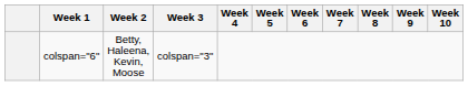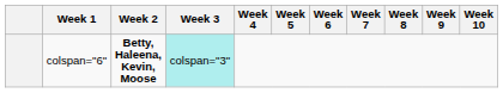colspan="6" | Week 2: normal -> bold
colspan="6" | Week 3: no background -> paleturquoise background
